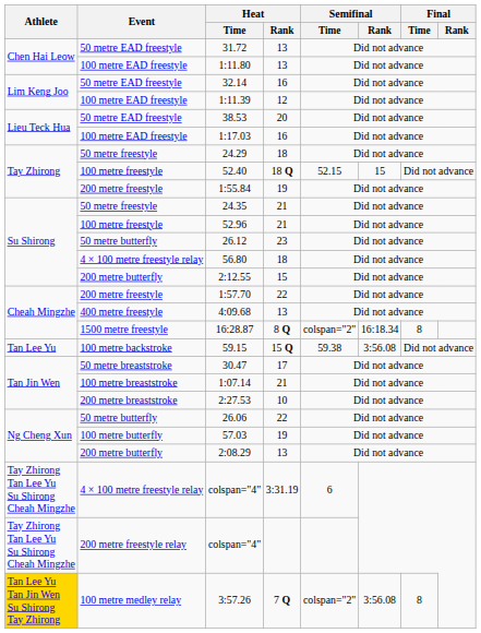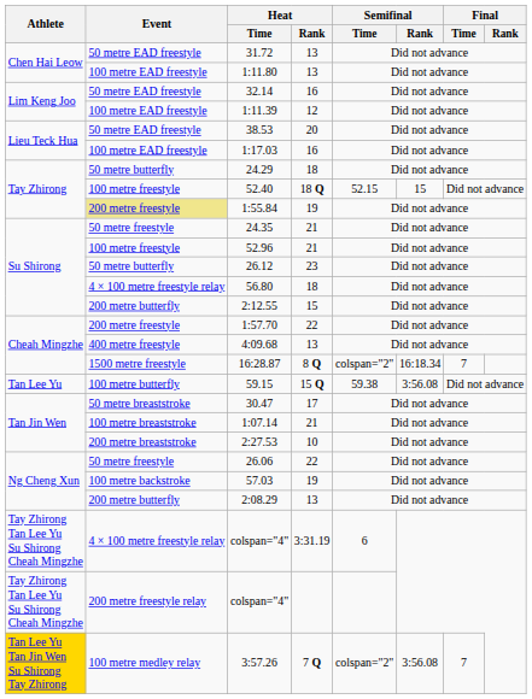24.29 | Event: 50 metre freestyle -> 50 metre butterfly
1:55.84 | Event: no background -> khaki background
16:28.87 | Final / Time: 8 -> 7
59.15 | Event: 100 metre backstroke -> 100 metre butterfly
26.06 | Event: 50 metre butterfly -> 50 metre freestyle
57.03 | Event: 100 metre butterfly -> 100 metre backstroke
3:57.26 | Final / Time: 8 -> 7
